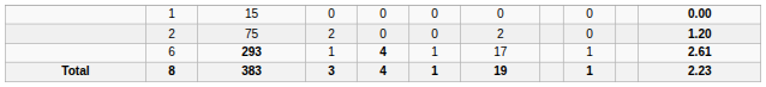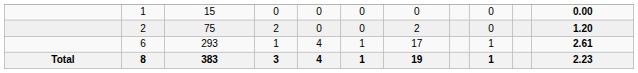6 | column 3: bold -> normal
6 | column 5: bold -> normal
